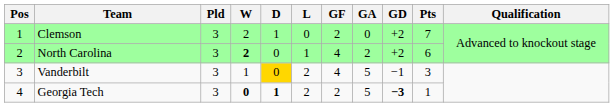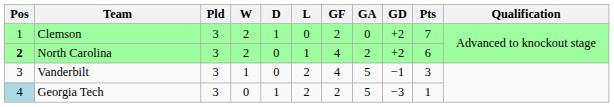North Carolina | Pos: normal -> bold
North Carolina | W: bold -> normal
Vanderbilt | D: gold background -> no background
Georgia Tech | Pos: no background -> lightblue background
Georgia Tech | W: bold -> normal
Georgia Tech | D: bold -> normal
Georgia Tech | GD: bold -> normal
